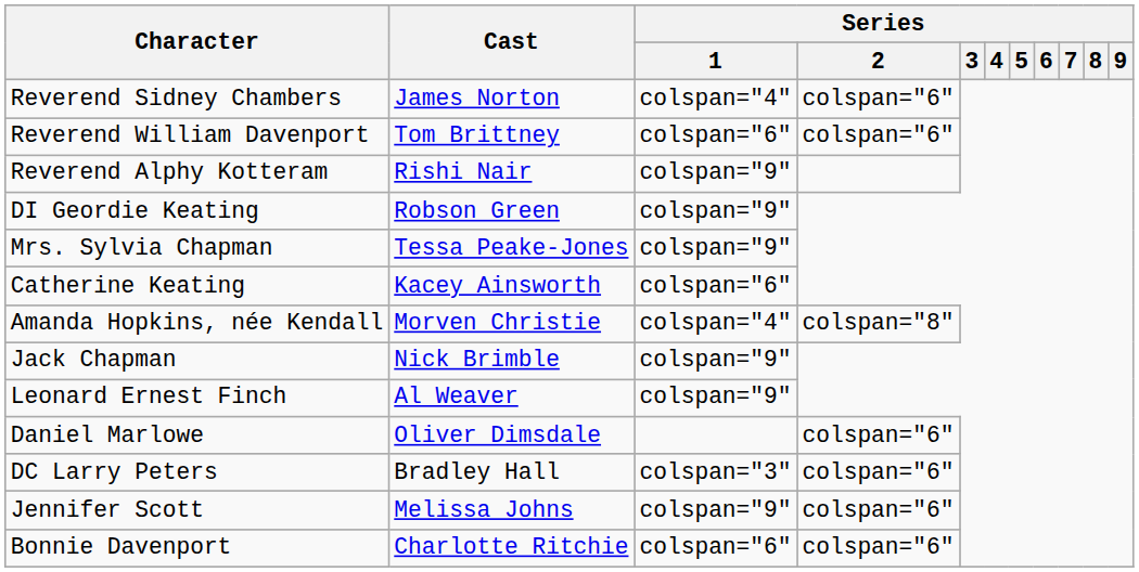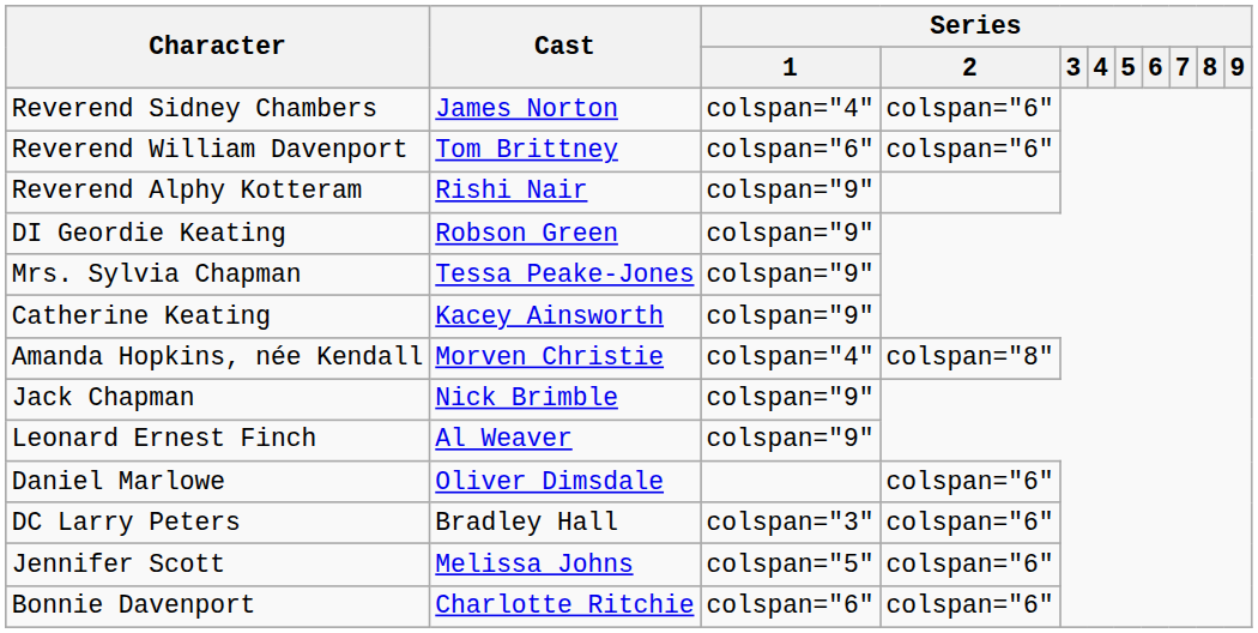Catherine Keating | Series / 1: colspan="6" -> colspan="9"
Jennifer Scott | Series / 1: colspan="9" -> colspan="5"
